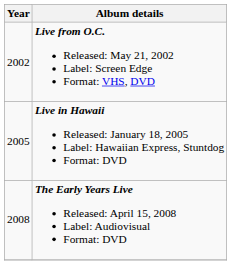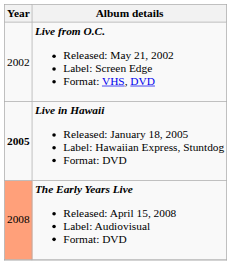row 3 | Year: normal -> bold
row 4 | Year: no background -> lightsalmon background
